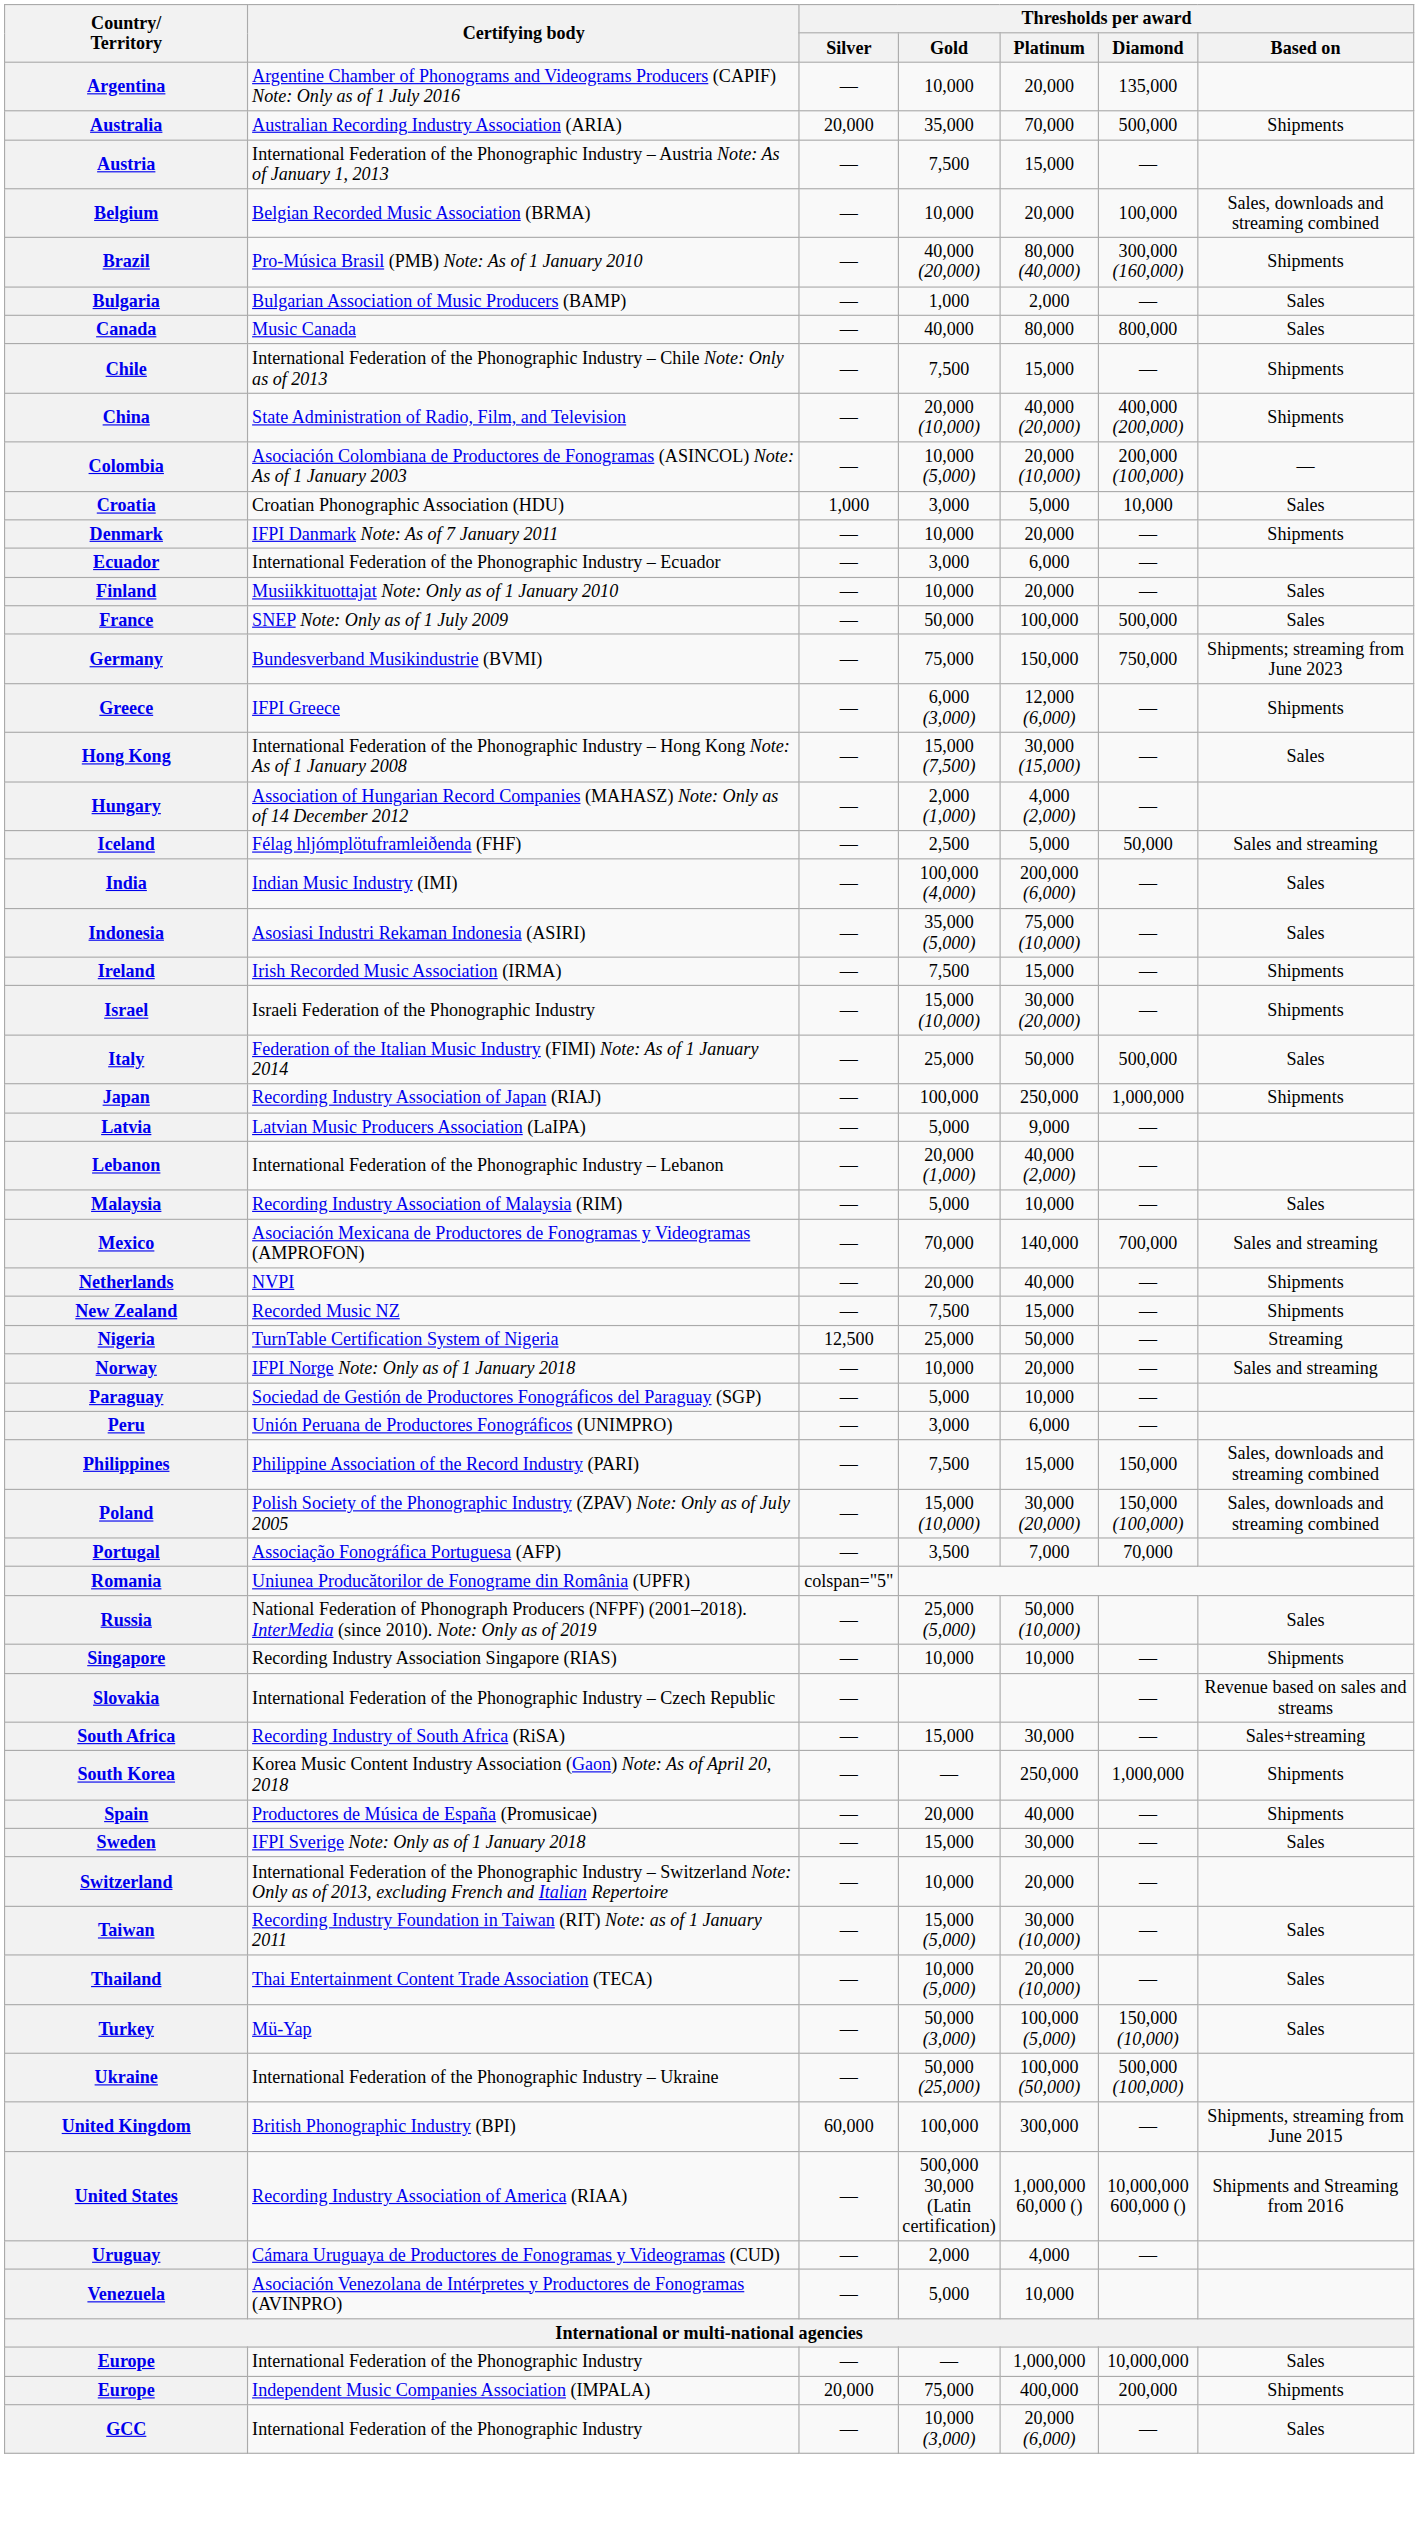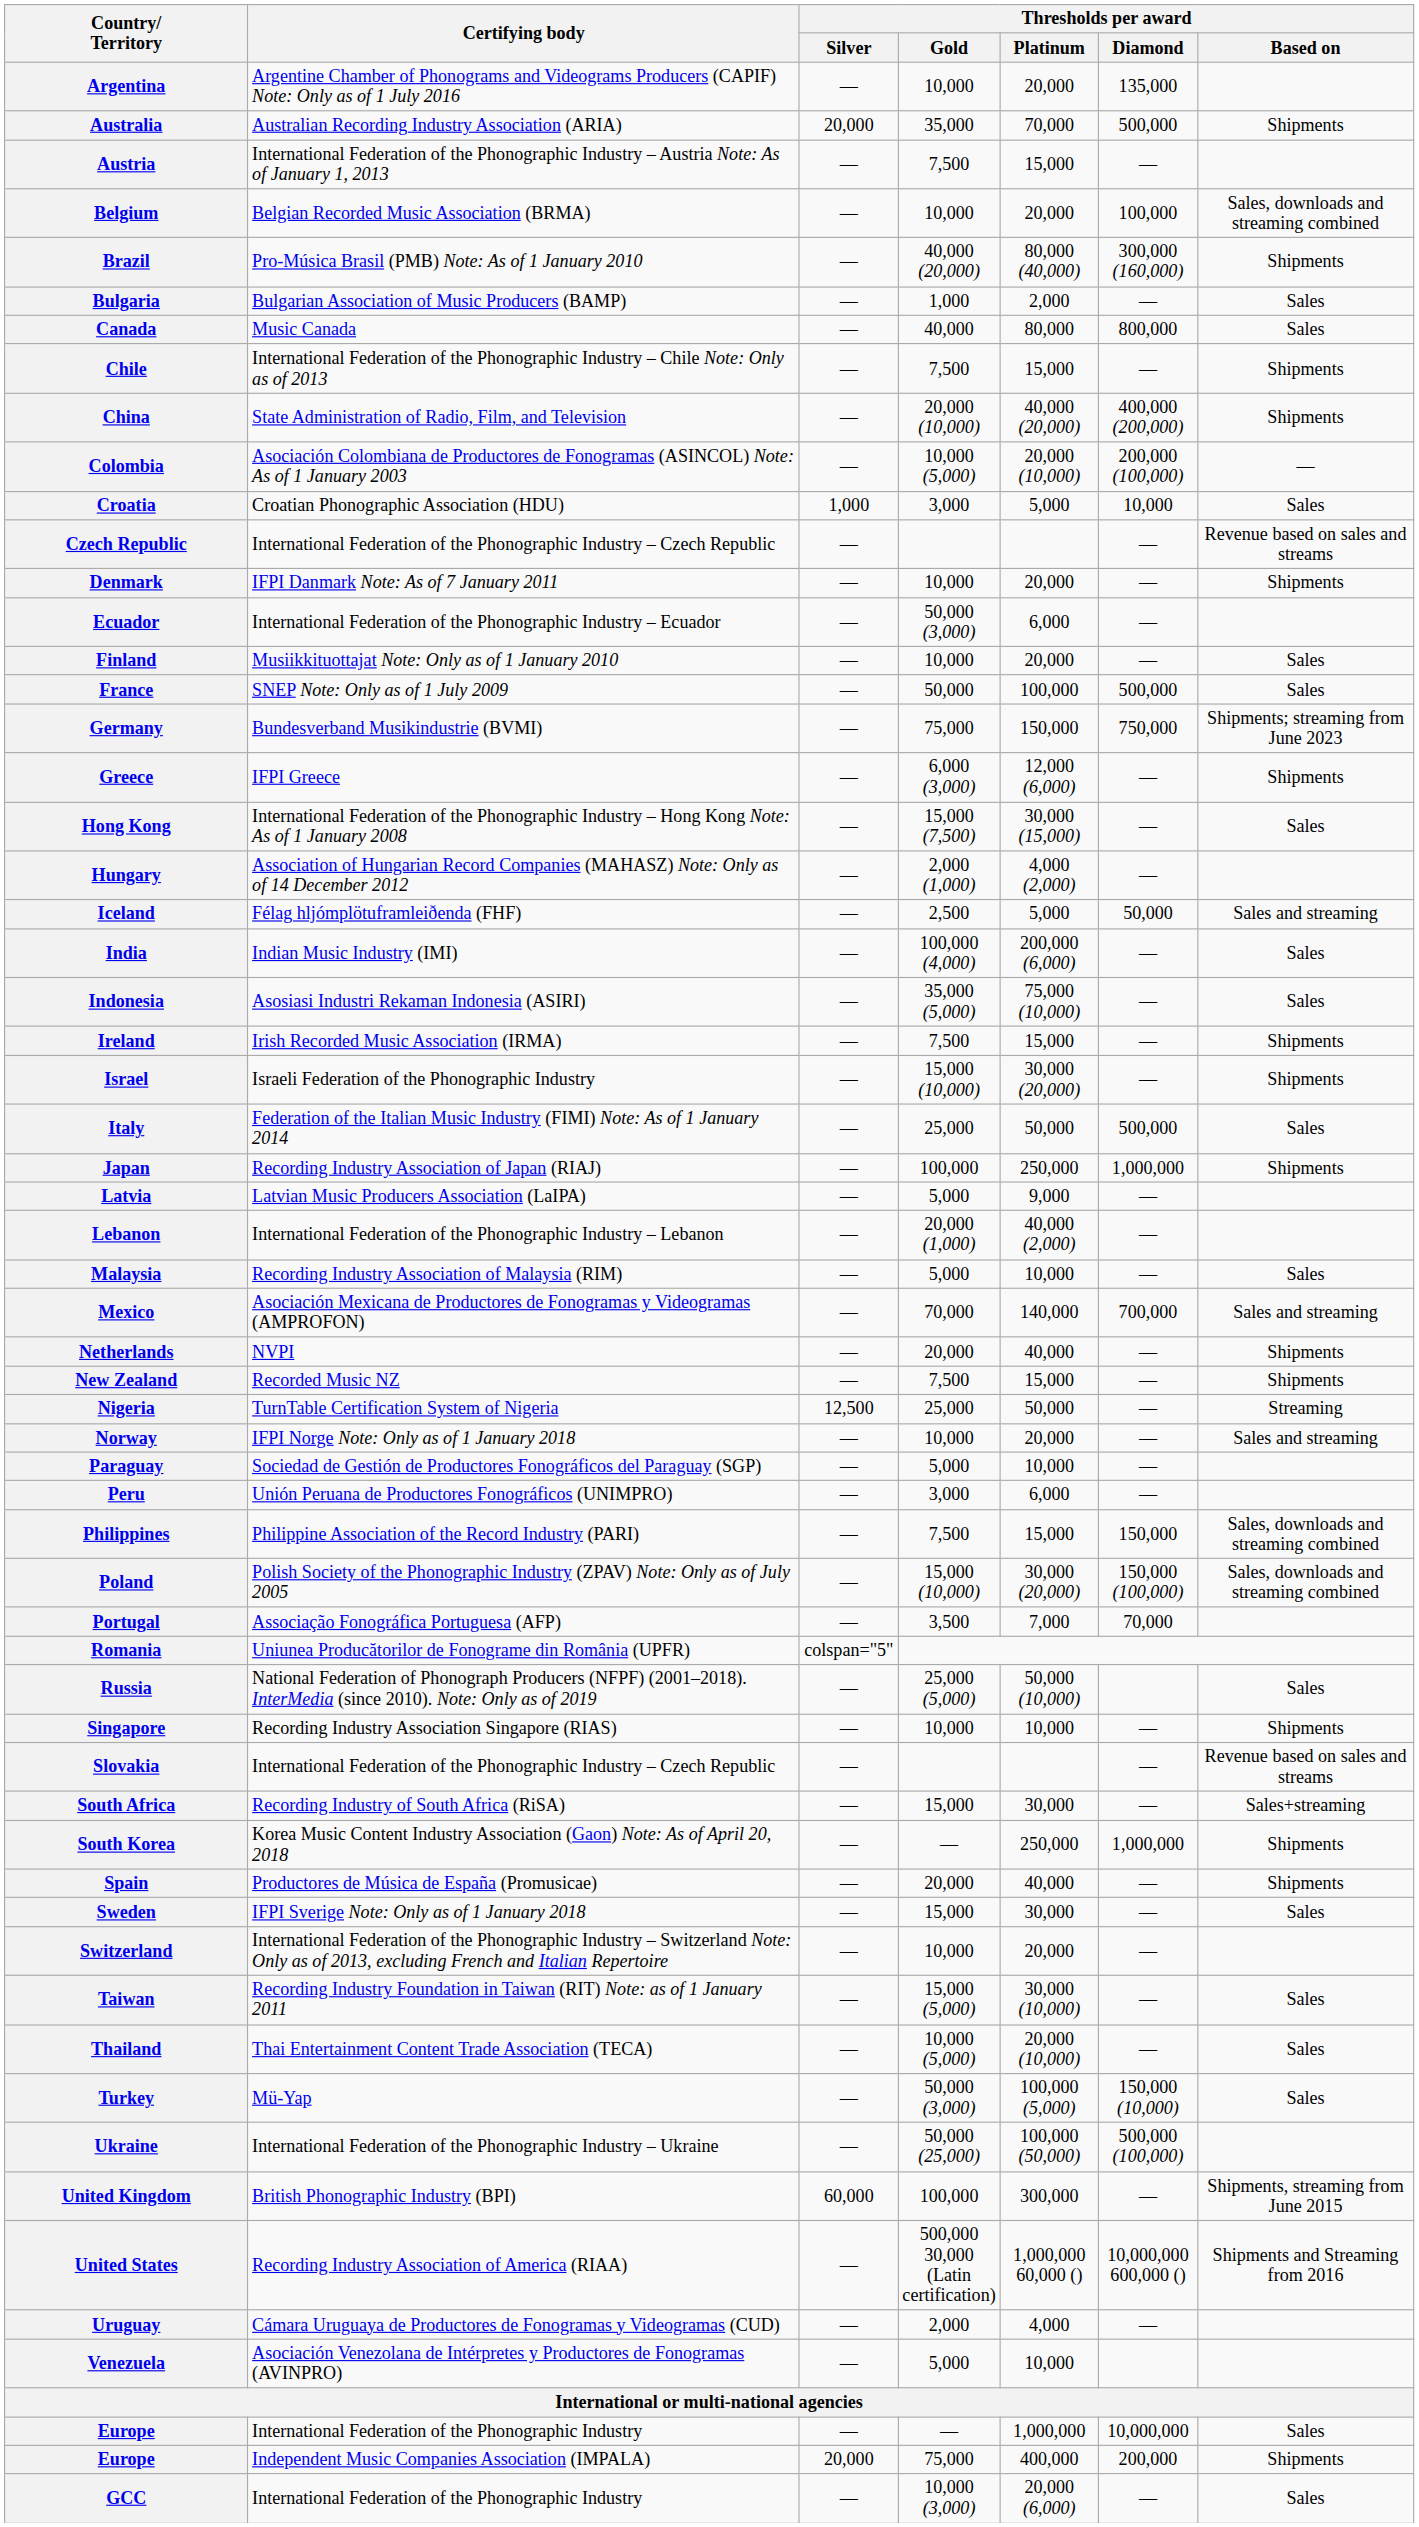+ row: Czech Republic | International Federation of the Phonographic Industry – Czech Republic | — | — | Revenue based on sales and streams
Ecuador | Thresholds per award / Gold: 3,000 -> 50,000 (3,000)
